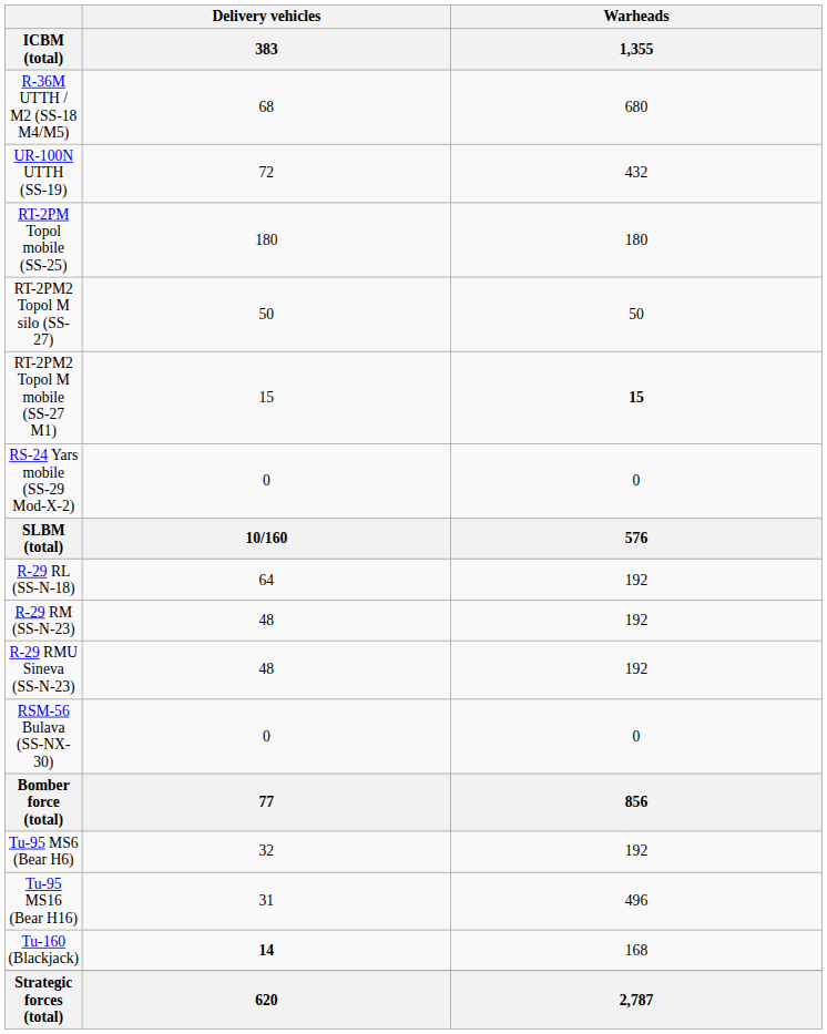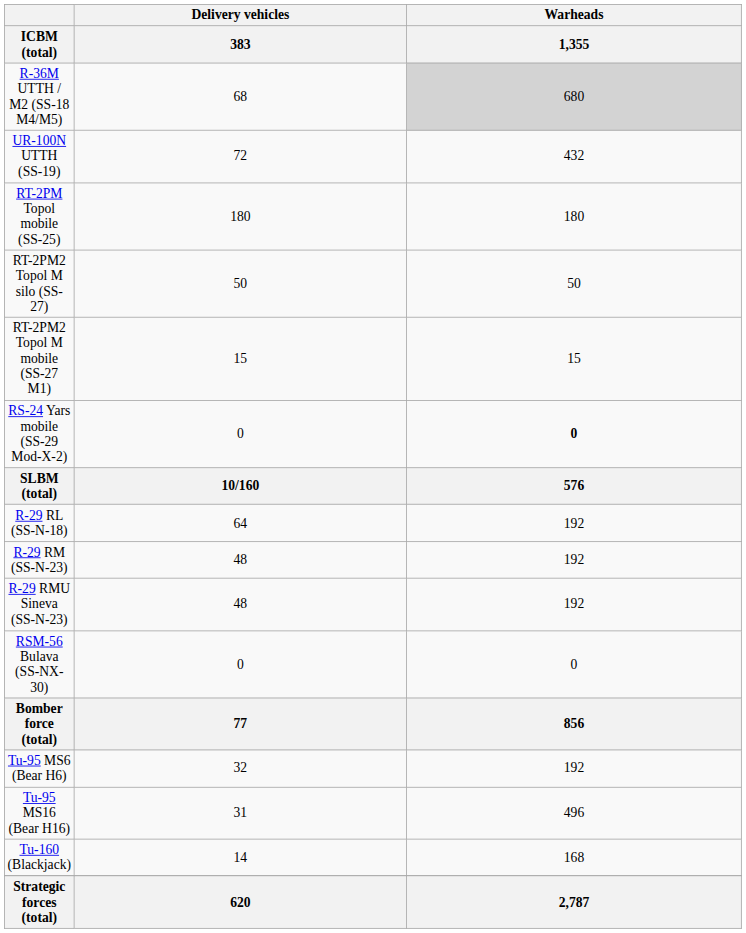R-36M UTTH / M2 (SS-18 M4/M5) | Warheads / 1,355: no background -> lightgrey background
RT-2PM2 Topol M mobile (SS-27 M1) | Warheads / 1,355: bold -> normal
RS-24 Yars mobile (SS-29 Mod-X-2) | Warheads / 1,355: normal -> bold
Tu-160 (Blackjack) | Delivery vehicles / 383: bold -> normal
